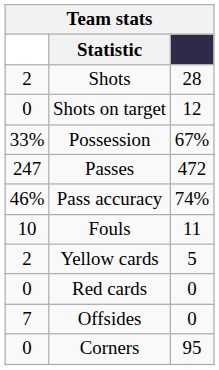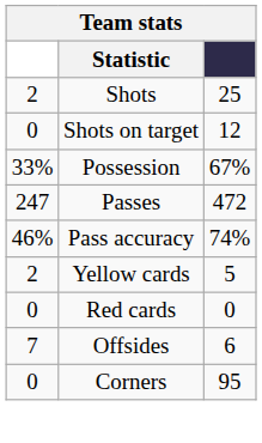Shots | column 3: 28 -> 25
- row: 10 | Fouls | 11
Offsides | column 3: 0 -> 6
